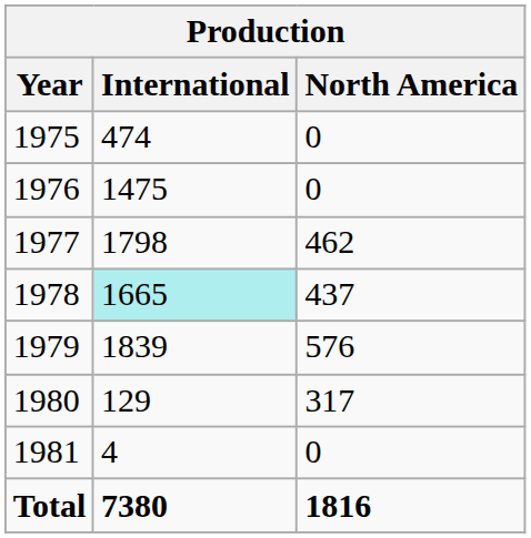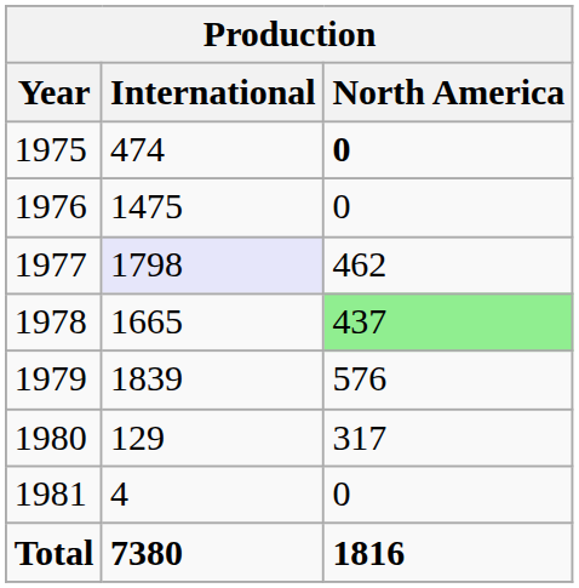1975 | North America: normal -> bold
1977 | International: no background -> lavender background
1978 | International: paleturquoise background -> no background
1978 | North America: no background -> lightgreen background
